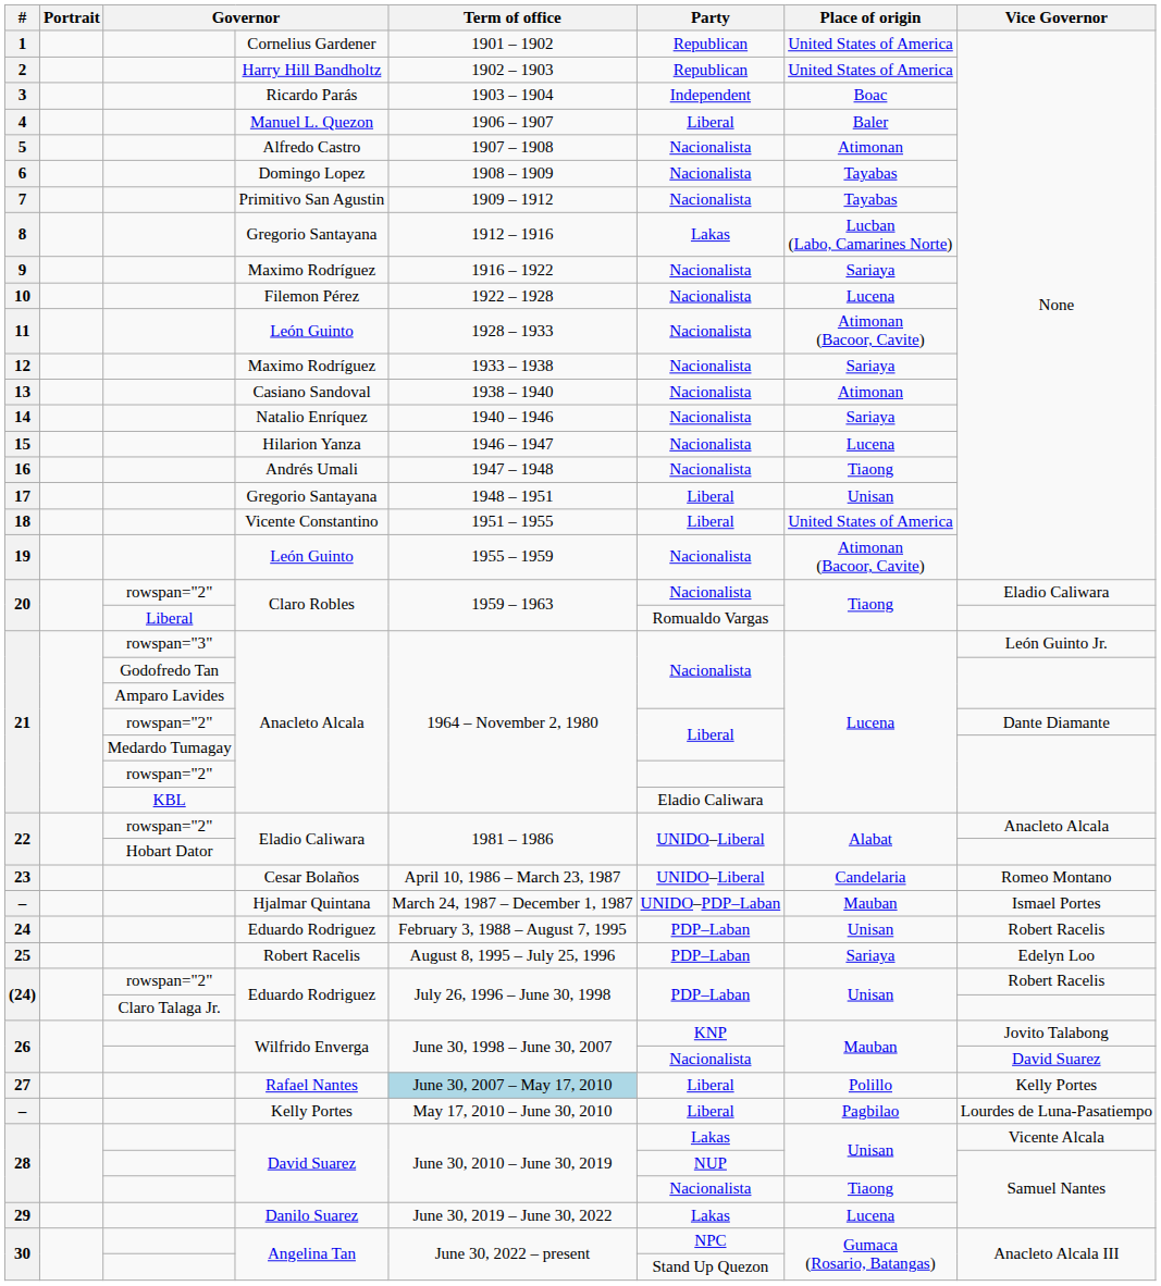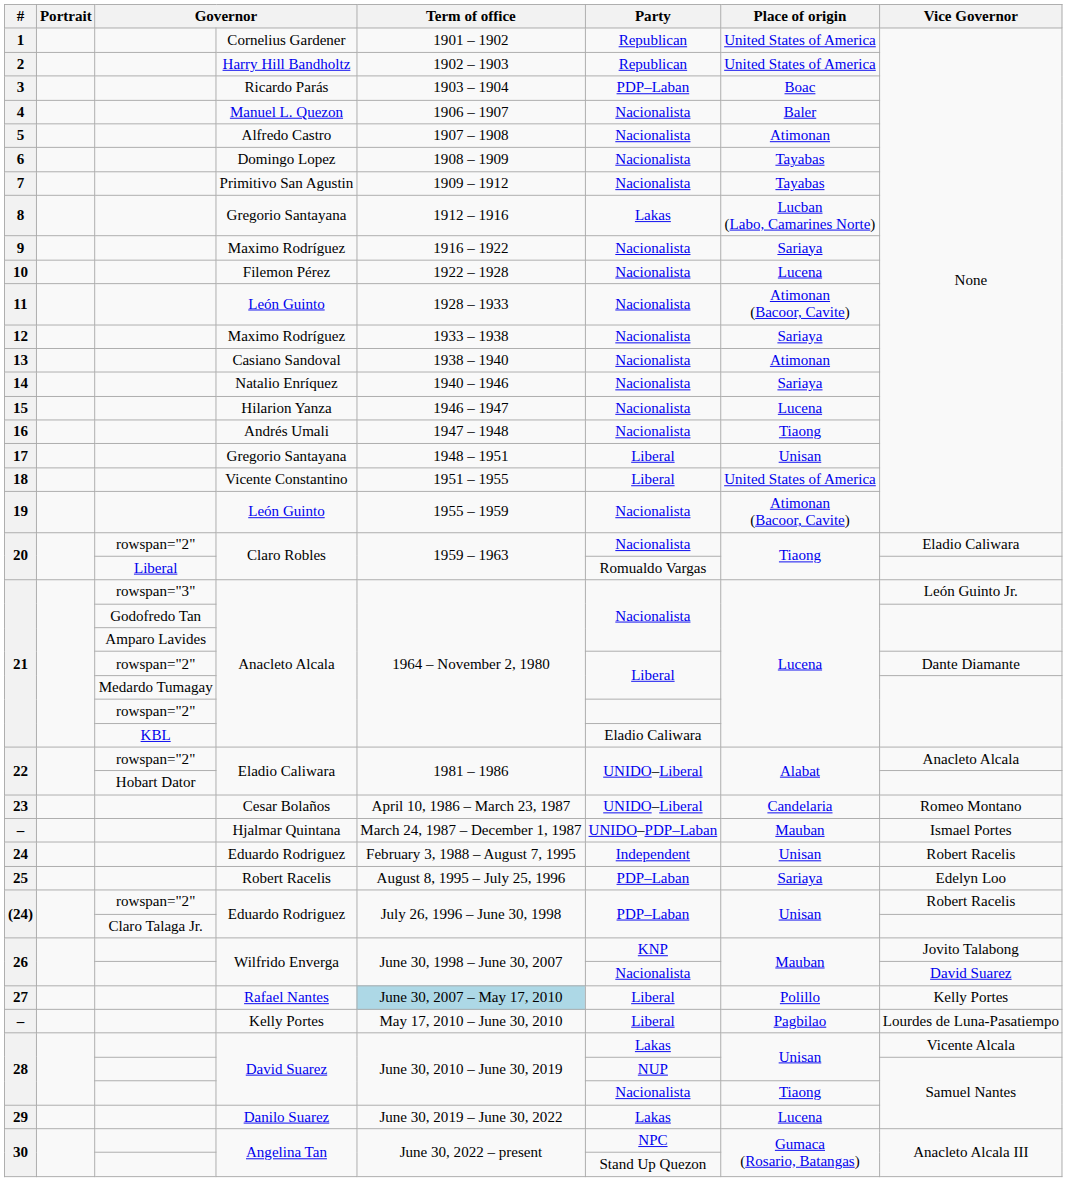3 | Party: Independent -> PDP–Laban
4 | Party: Liberal -> Nacionalista
24 | Party: PDP–Laban -> Independent
